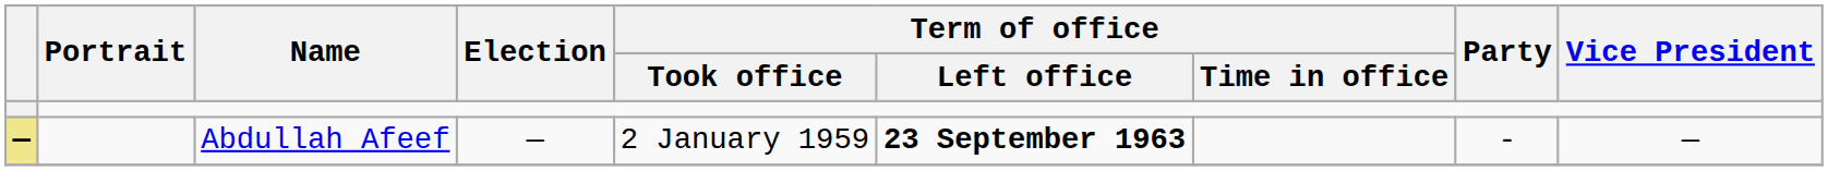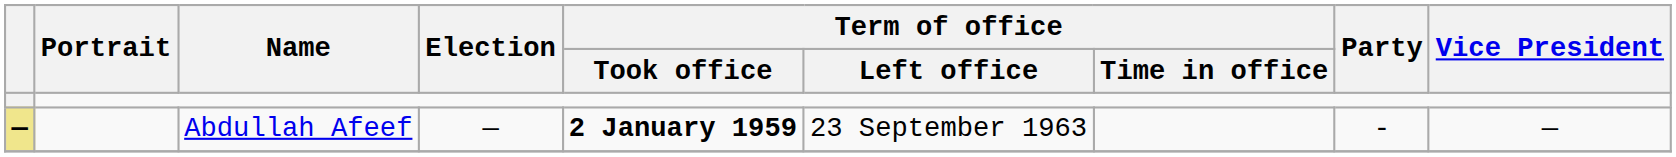Abdullah Afeef | Term of office / Took office: normal -> bold
Abdullah Afeef | Term of office / Left office: bold -> normal
